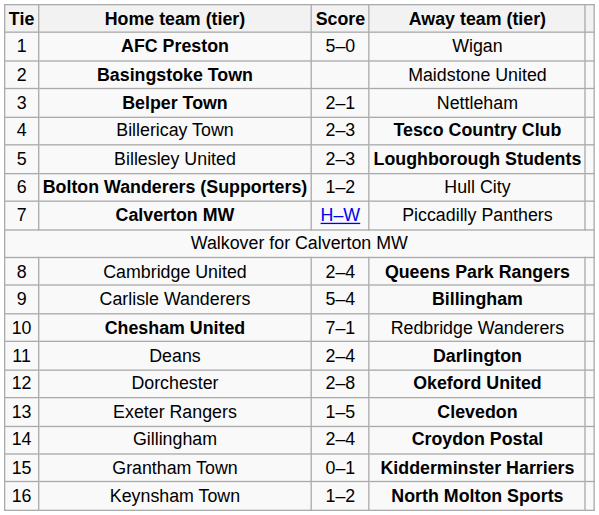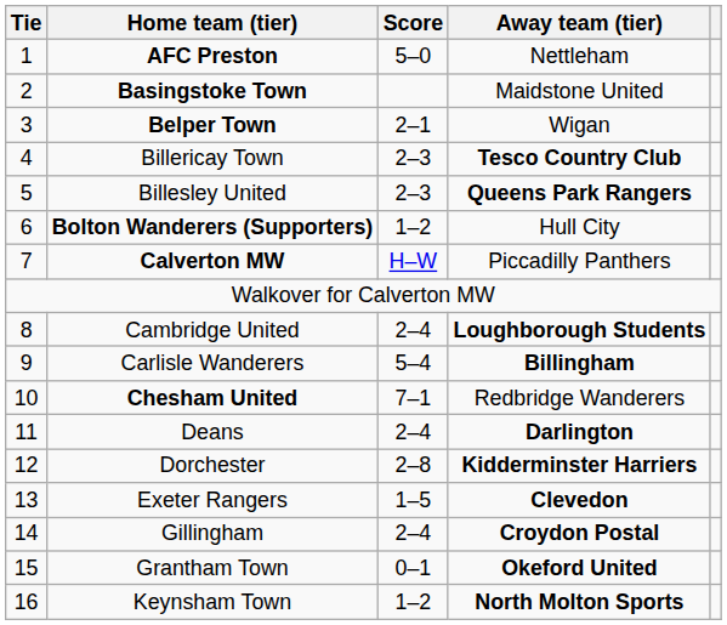AFC Preston | Away team (tier): Wigan -> Nettleham
Belper Town | Away team (tier): Nettleham -> Wigan
Billesley United | Away team (tier): Loughborough Students -> Queens Park Rangers
Cambridge United | Away team (tier): Queens Park Rangers -> Loughborough Students
Dorchester | Away team (tier): Okeford United -> Kidderminster Harriers
Grantham Town | Away team (tier): Kidderminster Harriers -> Okeford United
